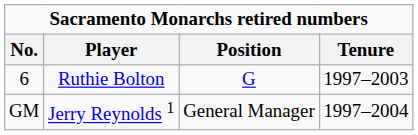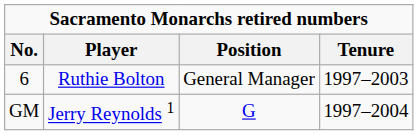6 | Position: G -> General Manager
GM | Position: General Manager -> G
